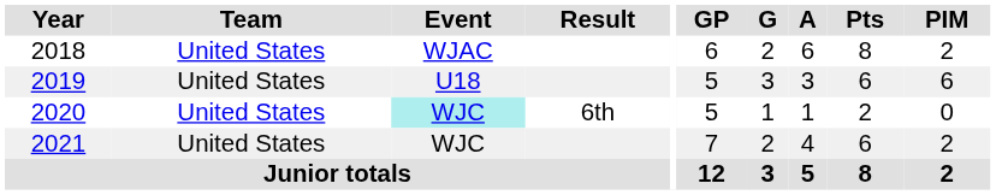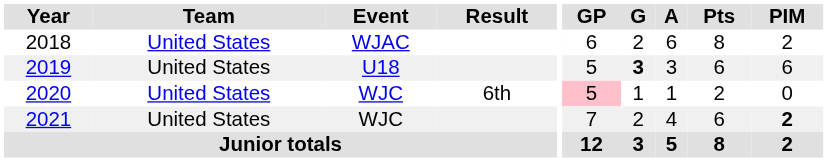2019 | G: normal -> bold
2020 | Event: paleturquoise background -> no background
2020 | GP: no background -> pink background
2021 | PIM: normal -> bold
